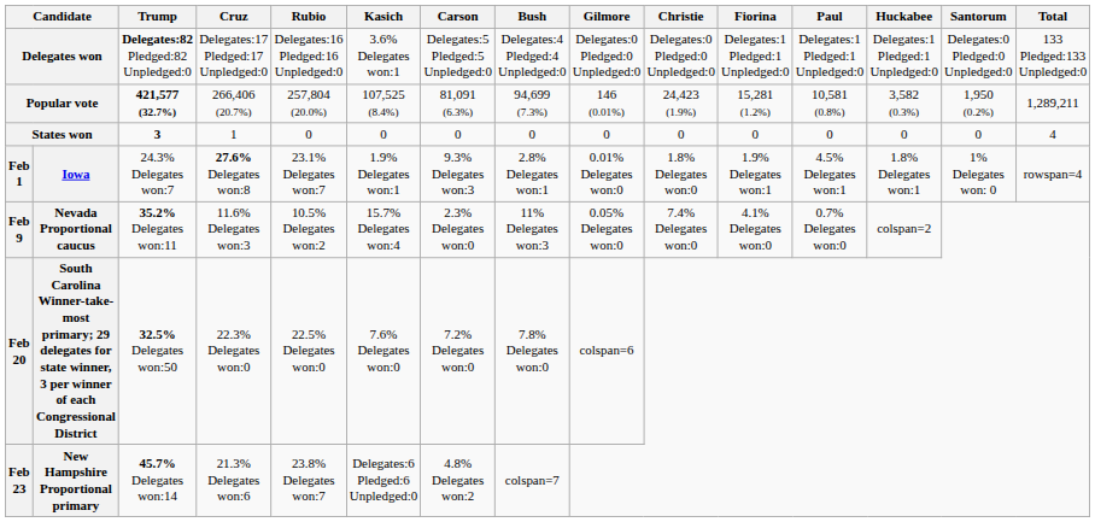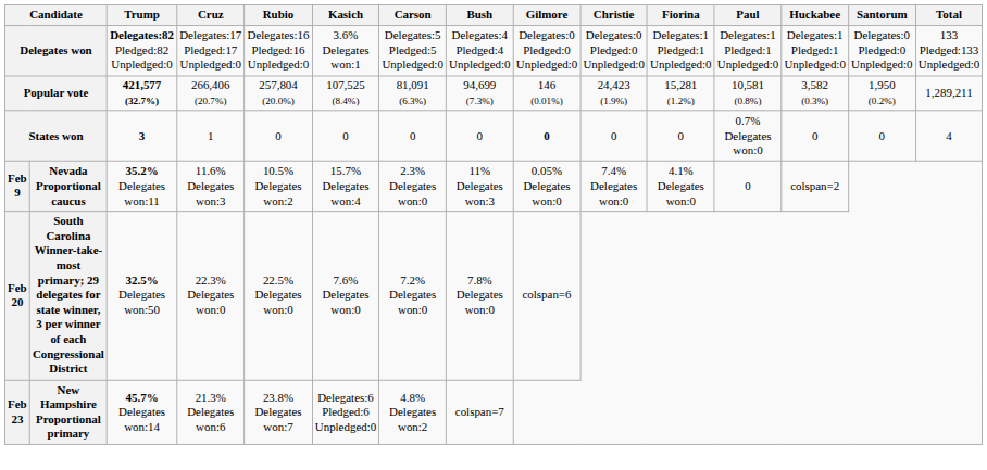States won | Gilmore: normal -> bold
States won | Paul: 0 -> 0.7% Delegates won:0
- row: Feb 1 | Iowa | 24.3% Delegates won:7 | 27.6% Delegates won:8 | 23.1% Delegates won:7 | 1.9% Delegates won:1 | 9.3% Delegates won:3 | 2.8% Delegates won:1 | 0.01% Delegates won:0 | 1.8% Delegates won:0 | 1.9% Delegates won:1 | 4.5% Delegates won:1 | 1.8% Delegates won:1 | 1% Delegates won: 0 | rowspan=4
Feb 9 | Paul: 0.7% Delegates won:0 -> 0
